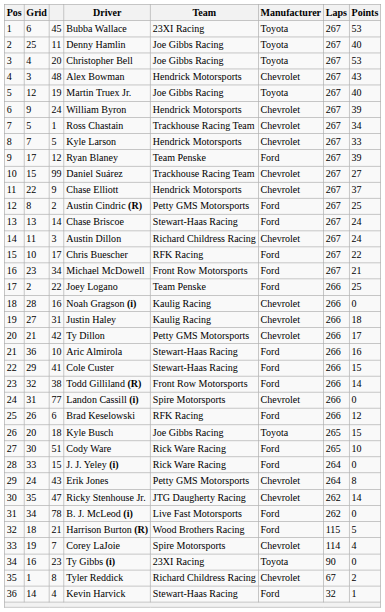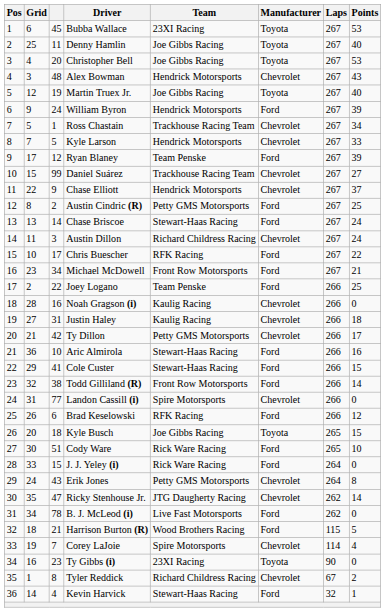William Byron | Manufacturer: Chevrolet -> Ford
